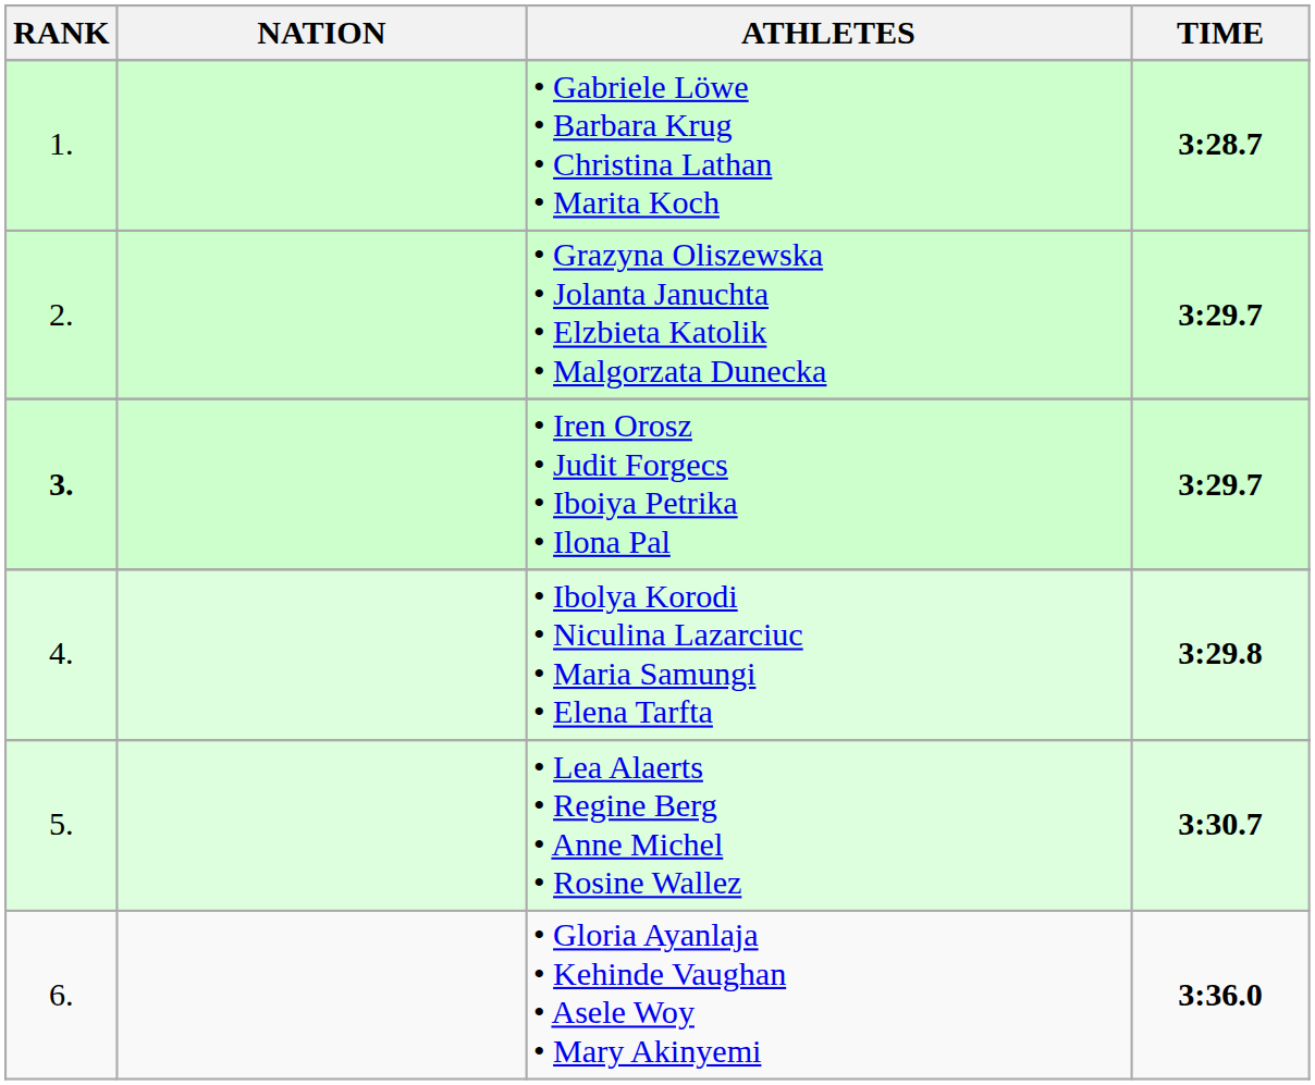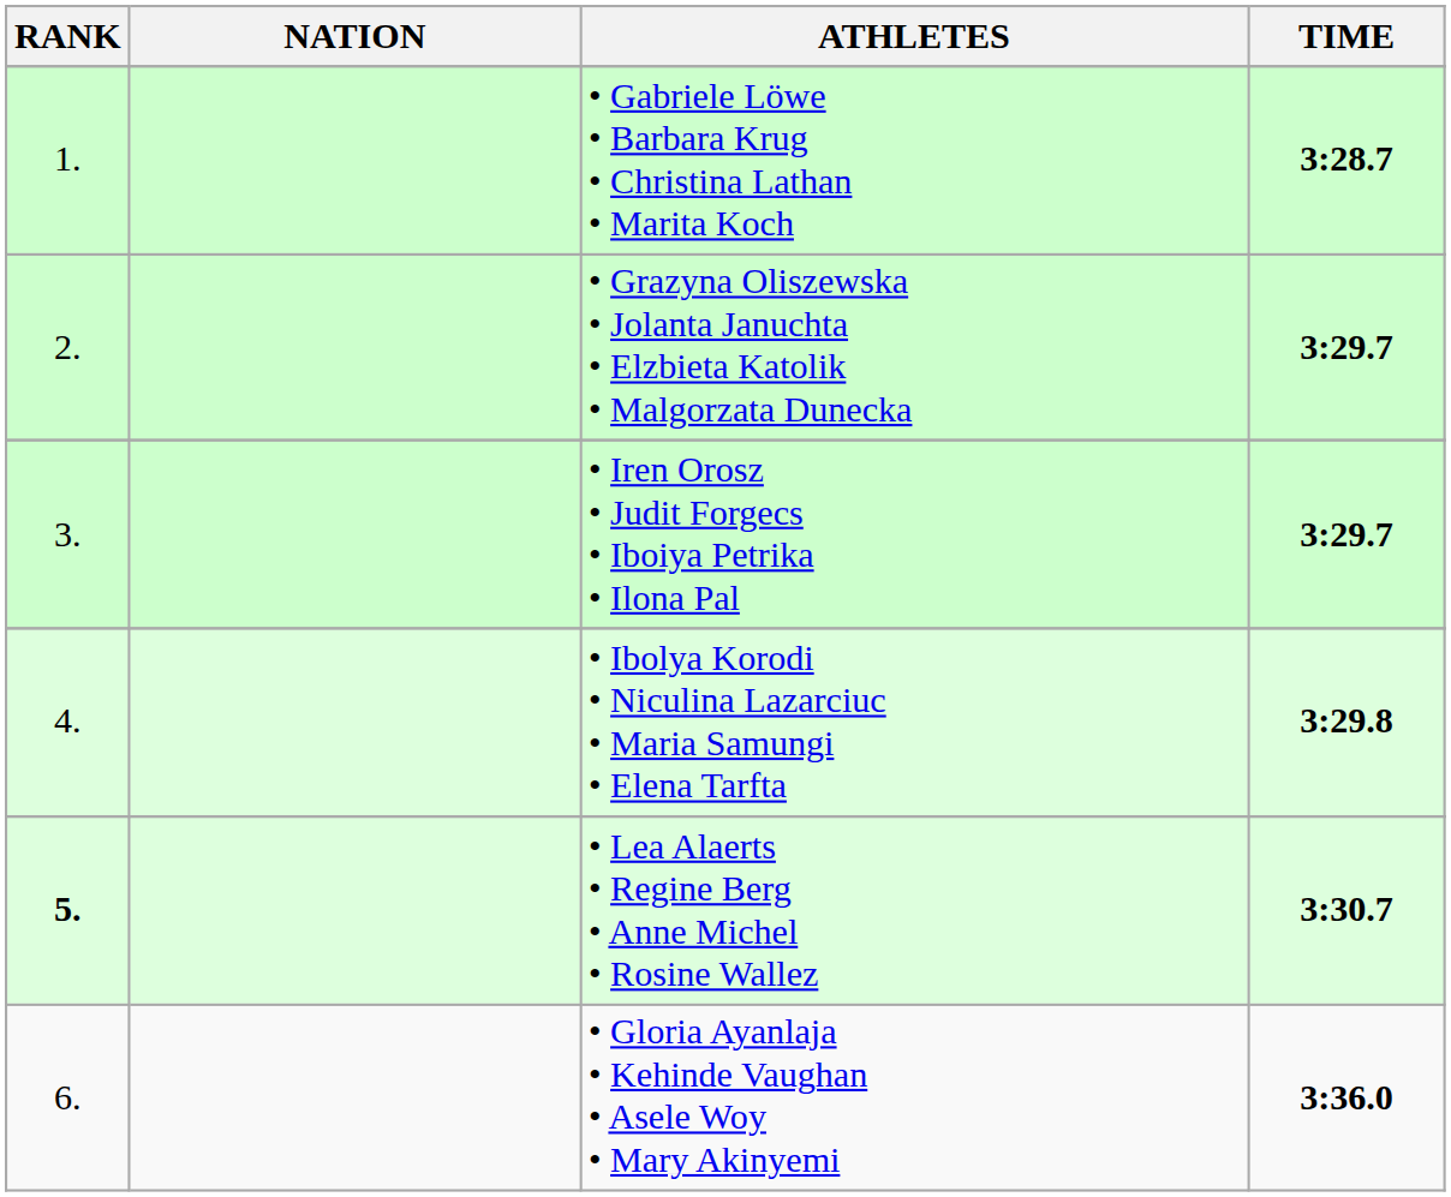• Iren Orosz • Judit Forgecs • Iboiya Petrika • Ilona Pal | RANK: bold -> normal
• Lea Alaerts • Regine Berg • Anne Michel • Rosine Wallez | RANK: normal -> bold
